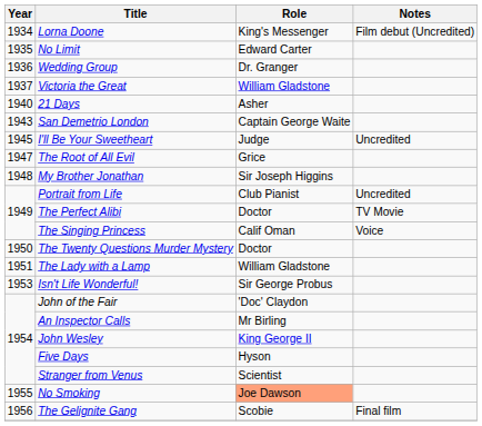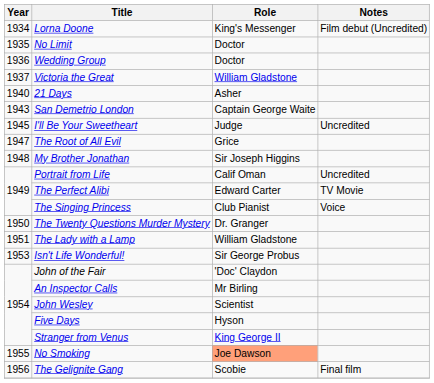No Limit | Role: Edward Carter -> Doctor
Wedding Group | Role: Dr. Granger -> Doctor
Portrait from Life | Role: Club Pianist -> Calif Oman
The Perfect Alibi | Role: Doctor -> Edward Carter
The Singing Princess | Role: Calif Oman -> Club Pianist
The Twenty Questions Murder Mystery | Role: Doctor -> Dr. Granger
John Wesley | Role: King George II -> Scientist
Stranger from Venus | Role: Scientist -> King George II
